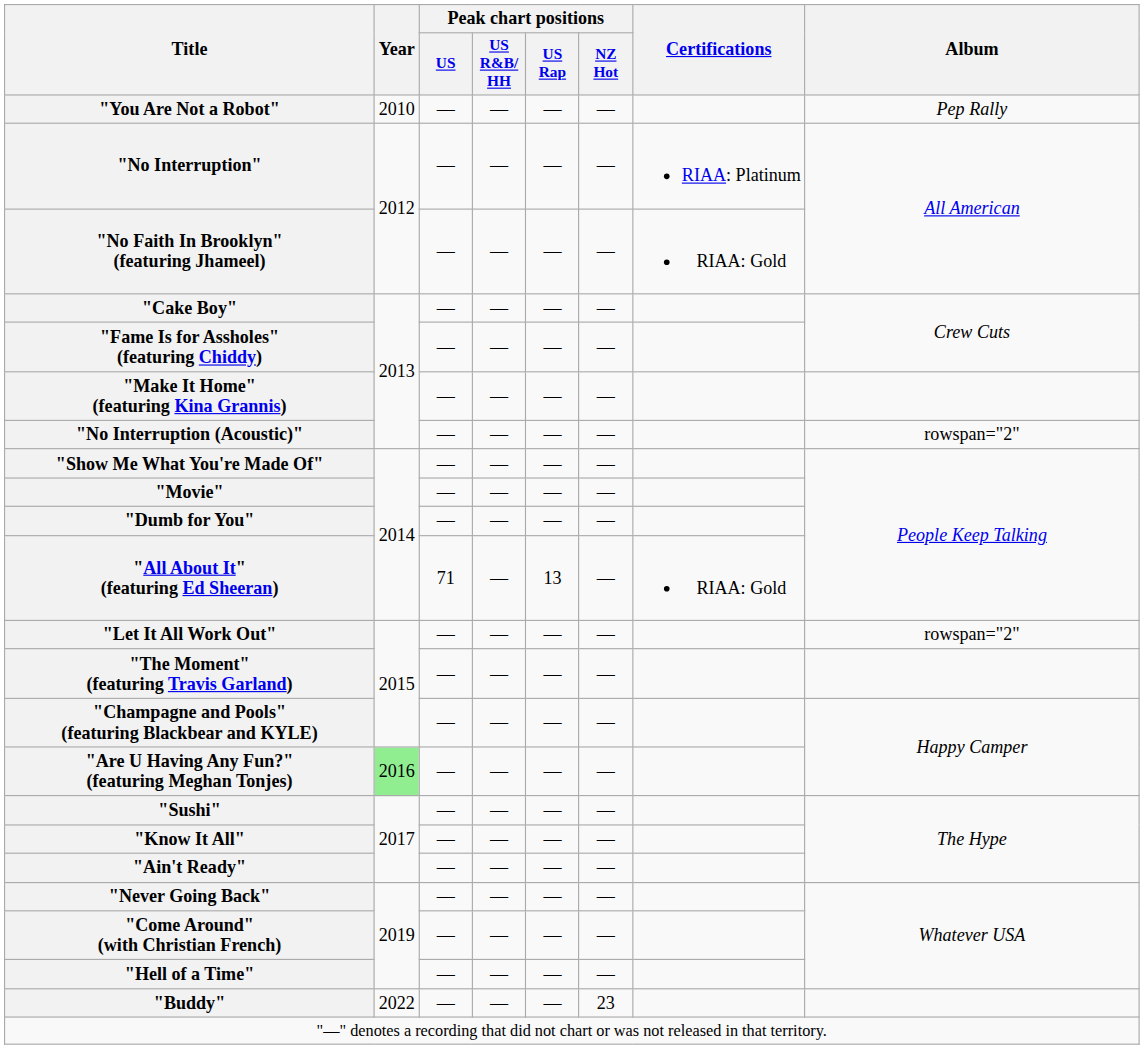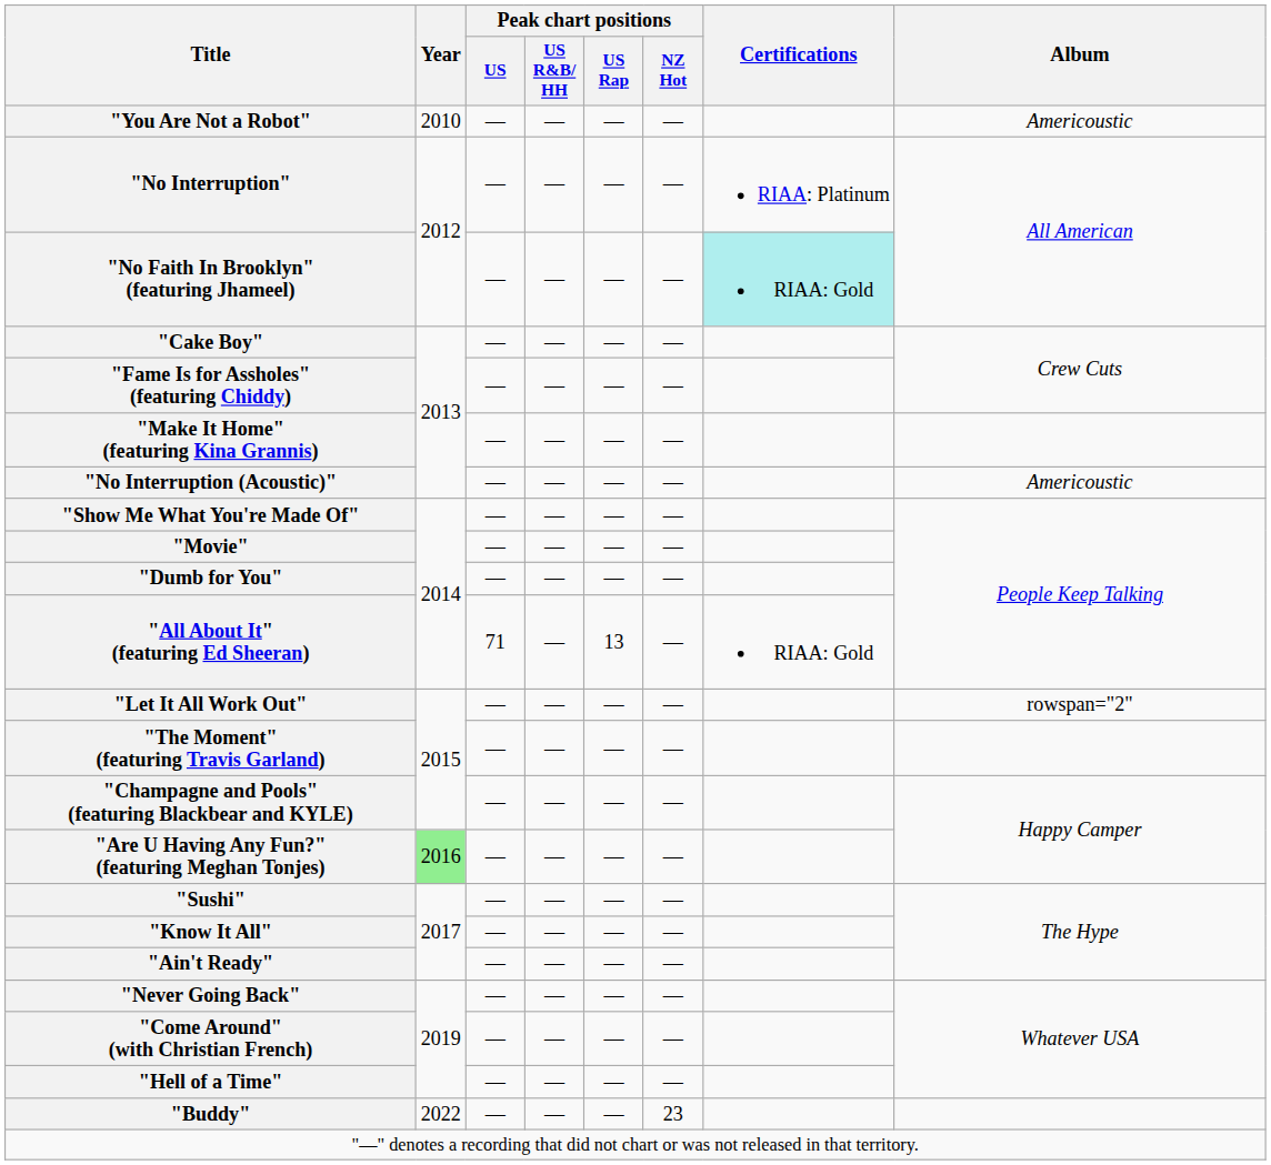"You Are Not a Robot" | Album: Pep Rally -> Americoustic
"No Faith In Brooklyn" (featuring Jhameel) | Certifications: no background -> paleturquoise background
"No Interruption (Acoustic)" | Album: rowspan="2" -> Americoustic
